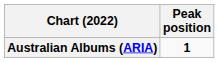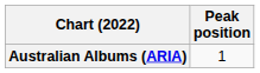Australian Albums (ARIA) | Peak position: bold -> normal
